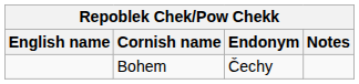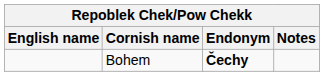Bohem | Endonym: normal -> bold
